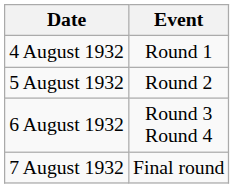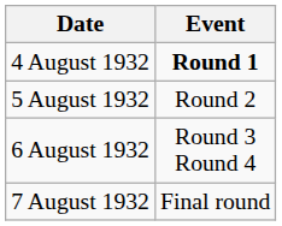4 August 1932 | Event: normal -> bold
